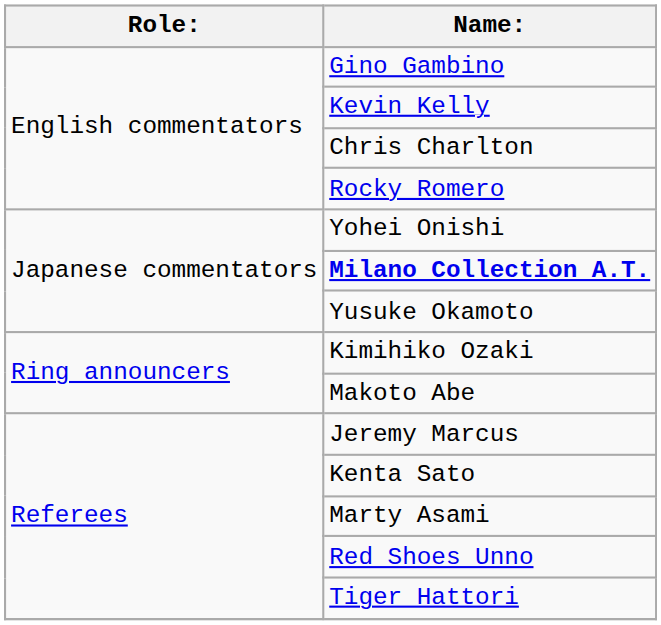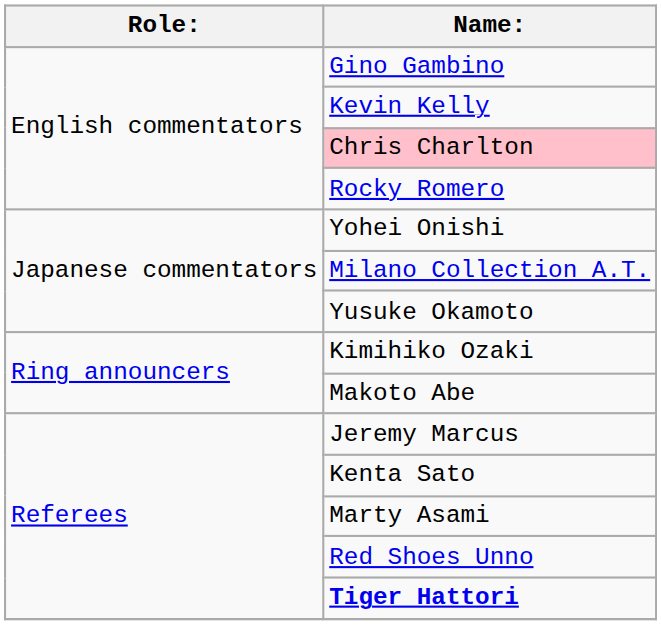Chris Charlton | Name:: no background -> pink background
Milano Collection A.T. | Name:: bold -> normal
Tiger Hattori | Name:: normal -> bold
